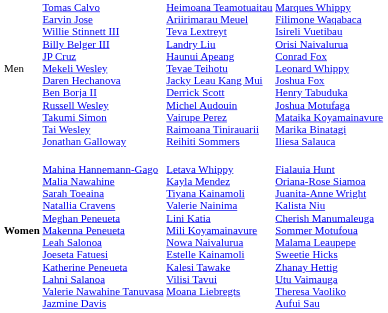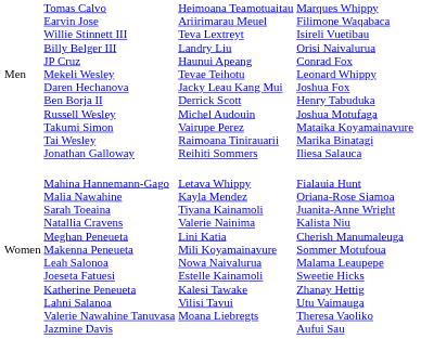Women | column 1: bold -> normal
